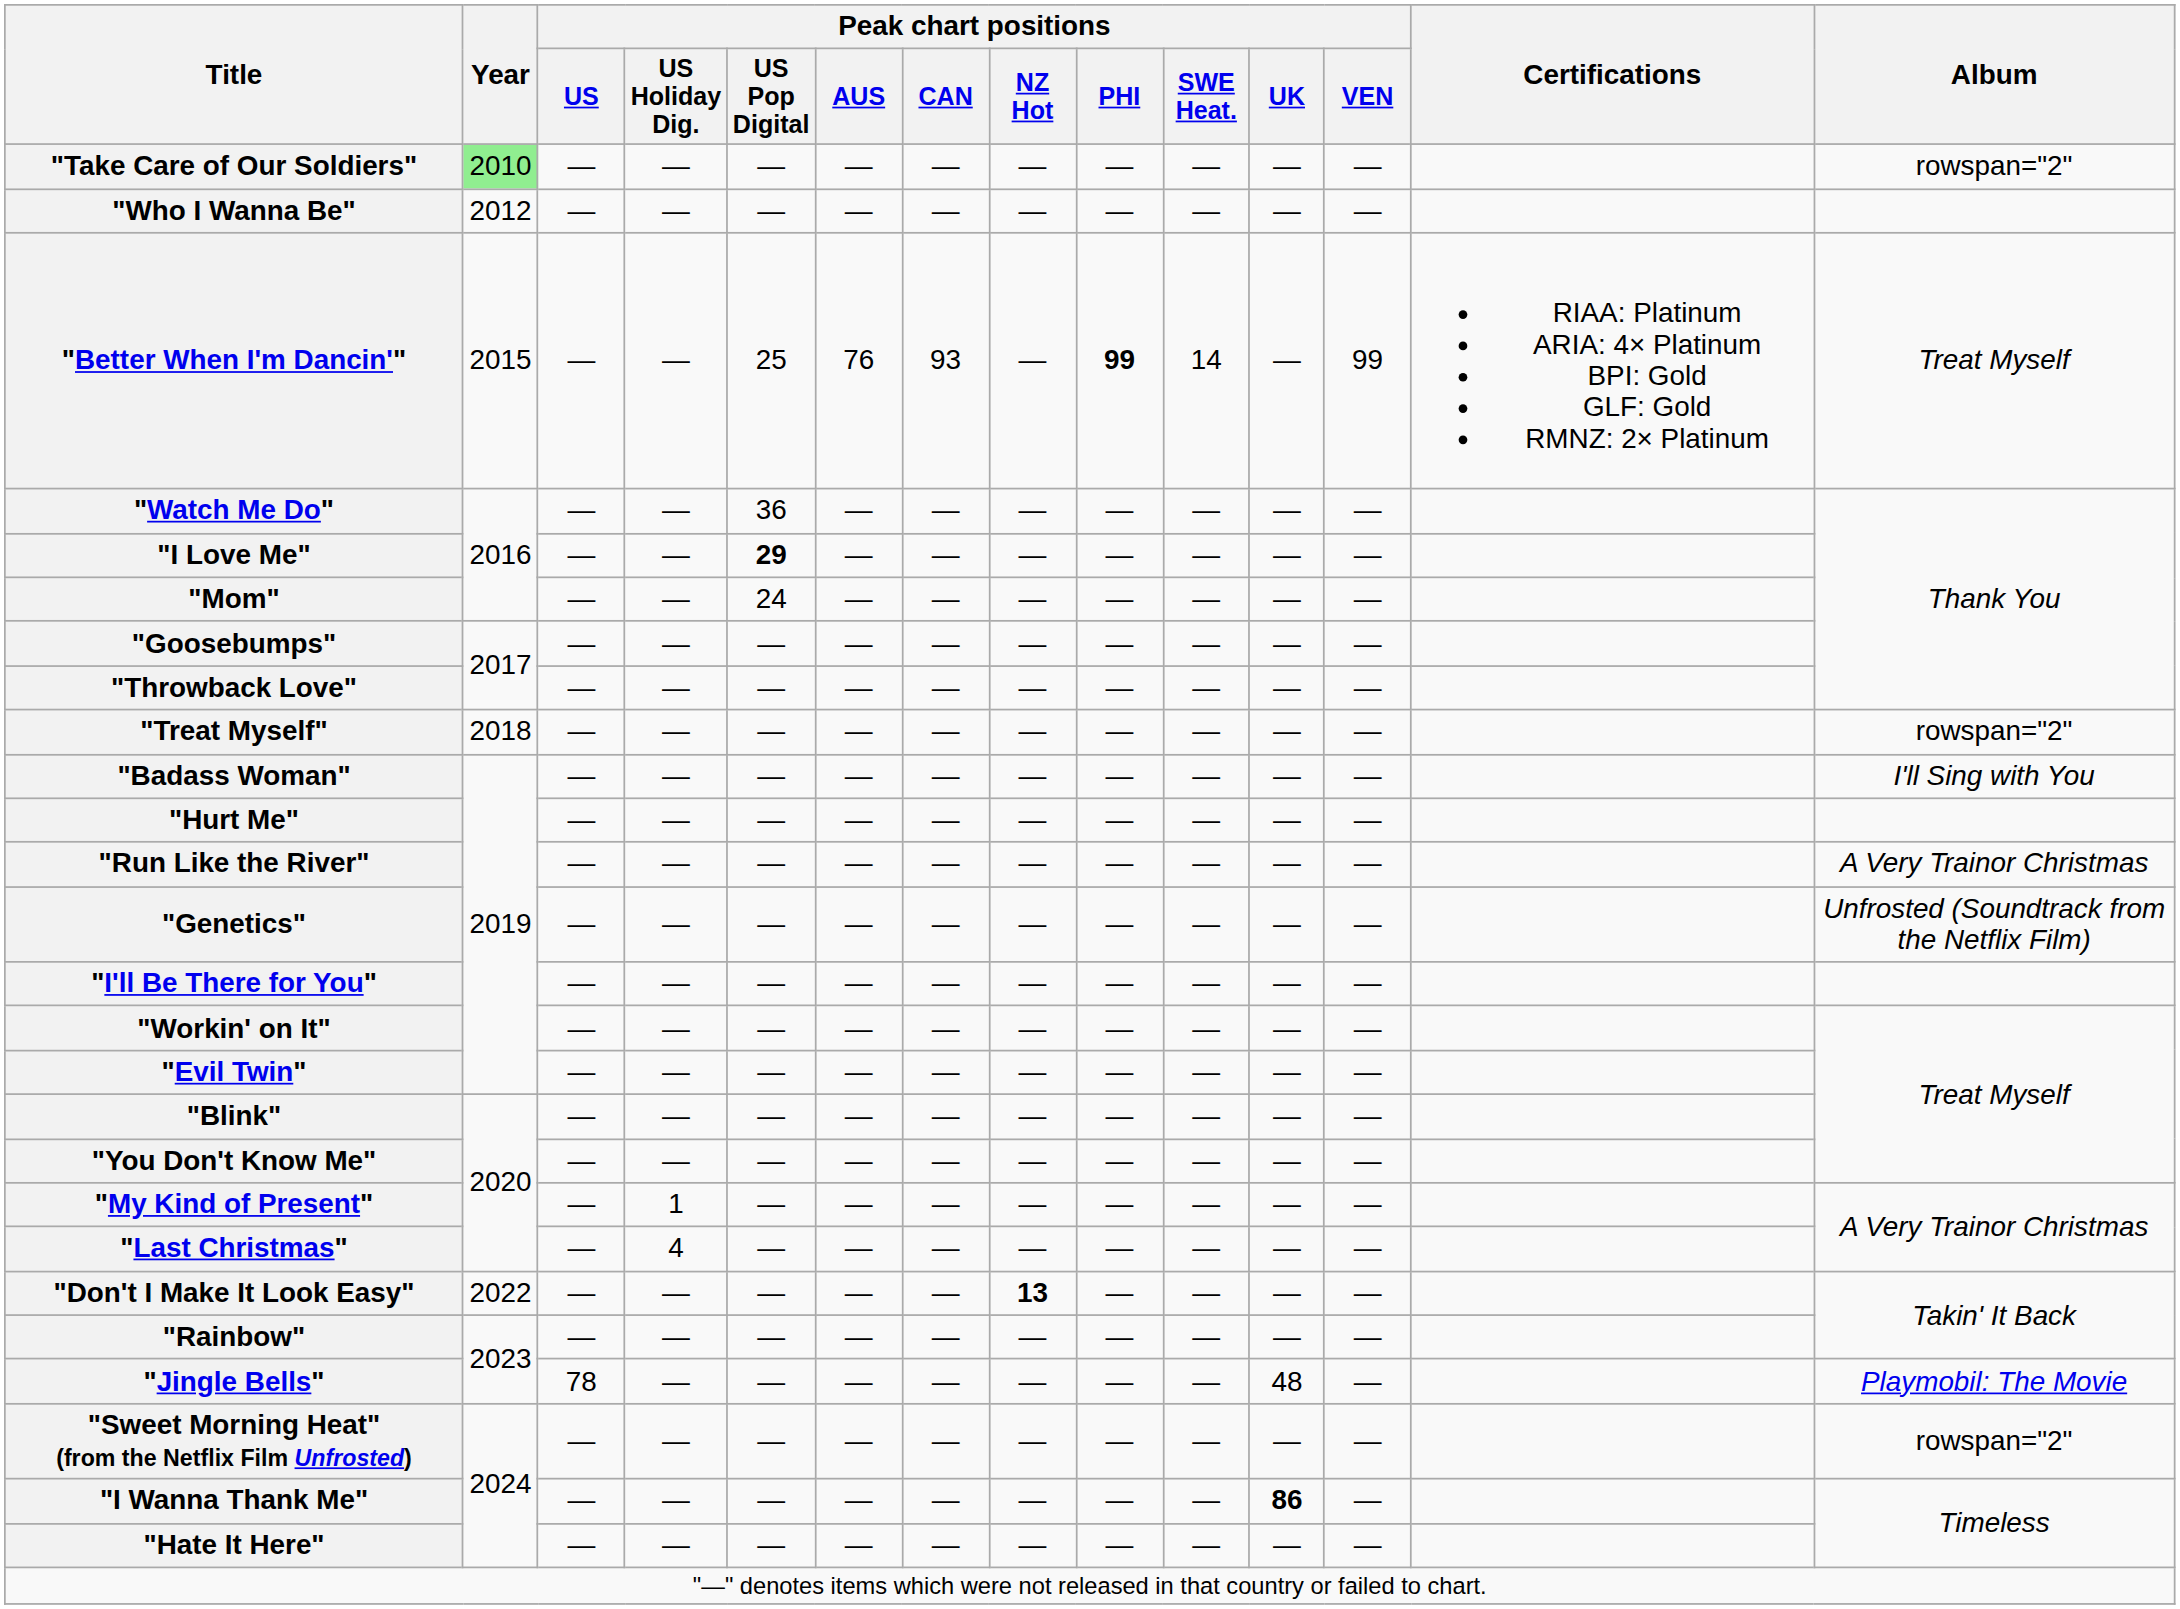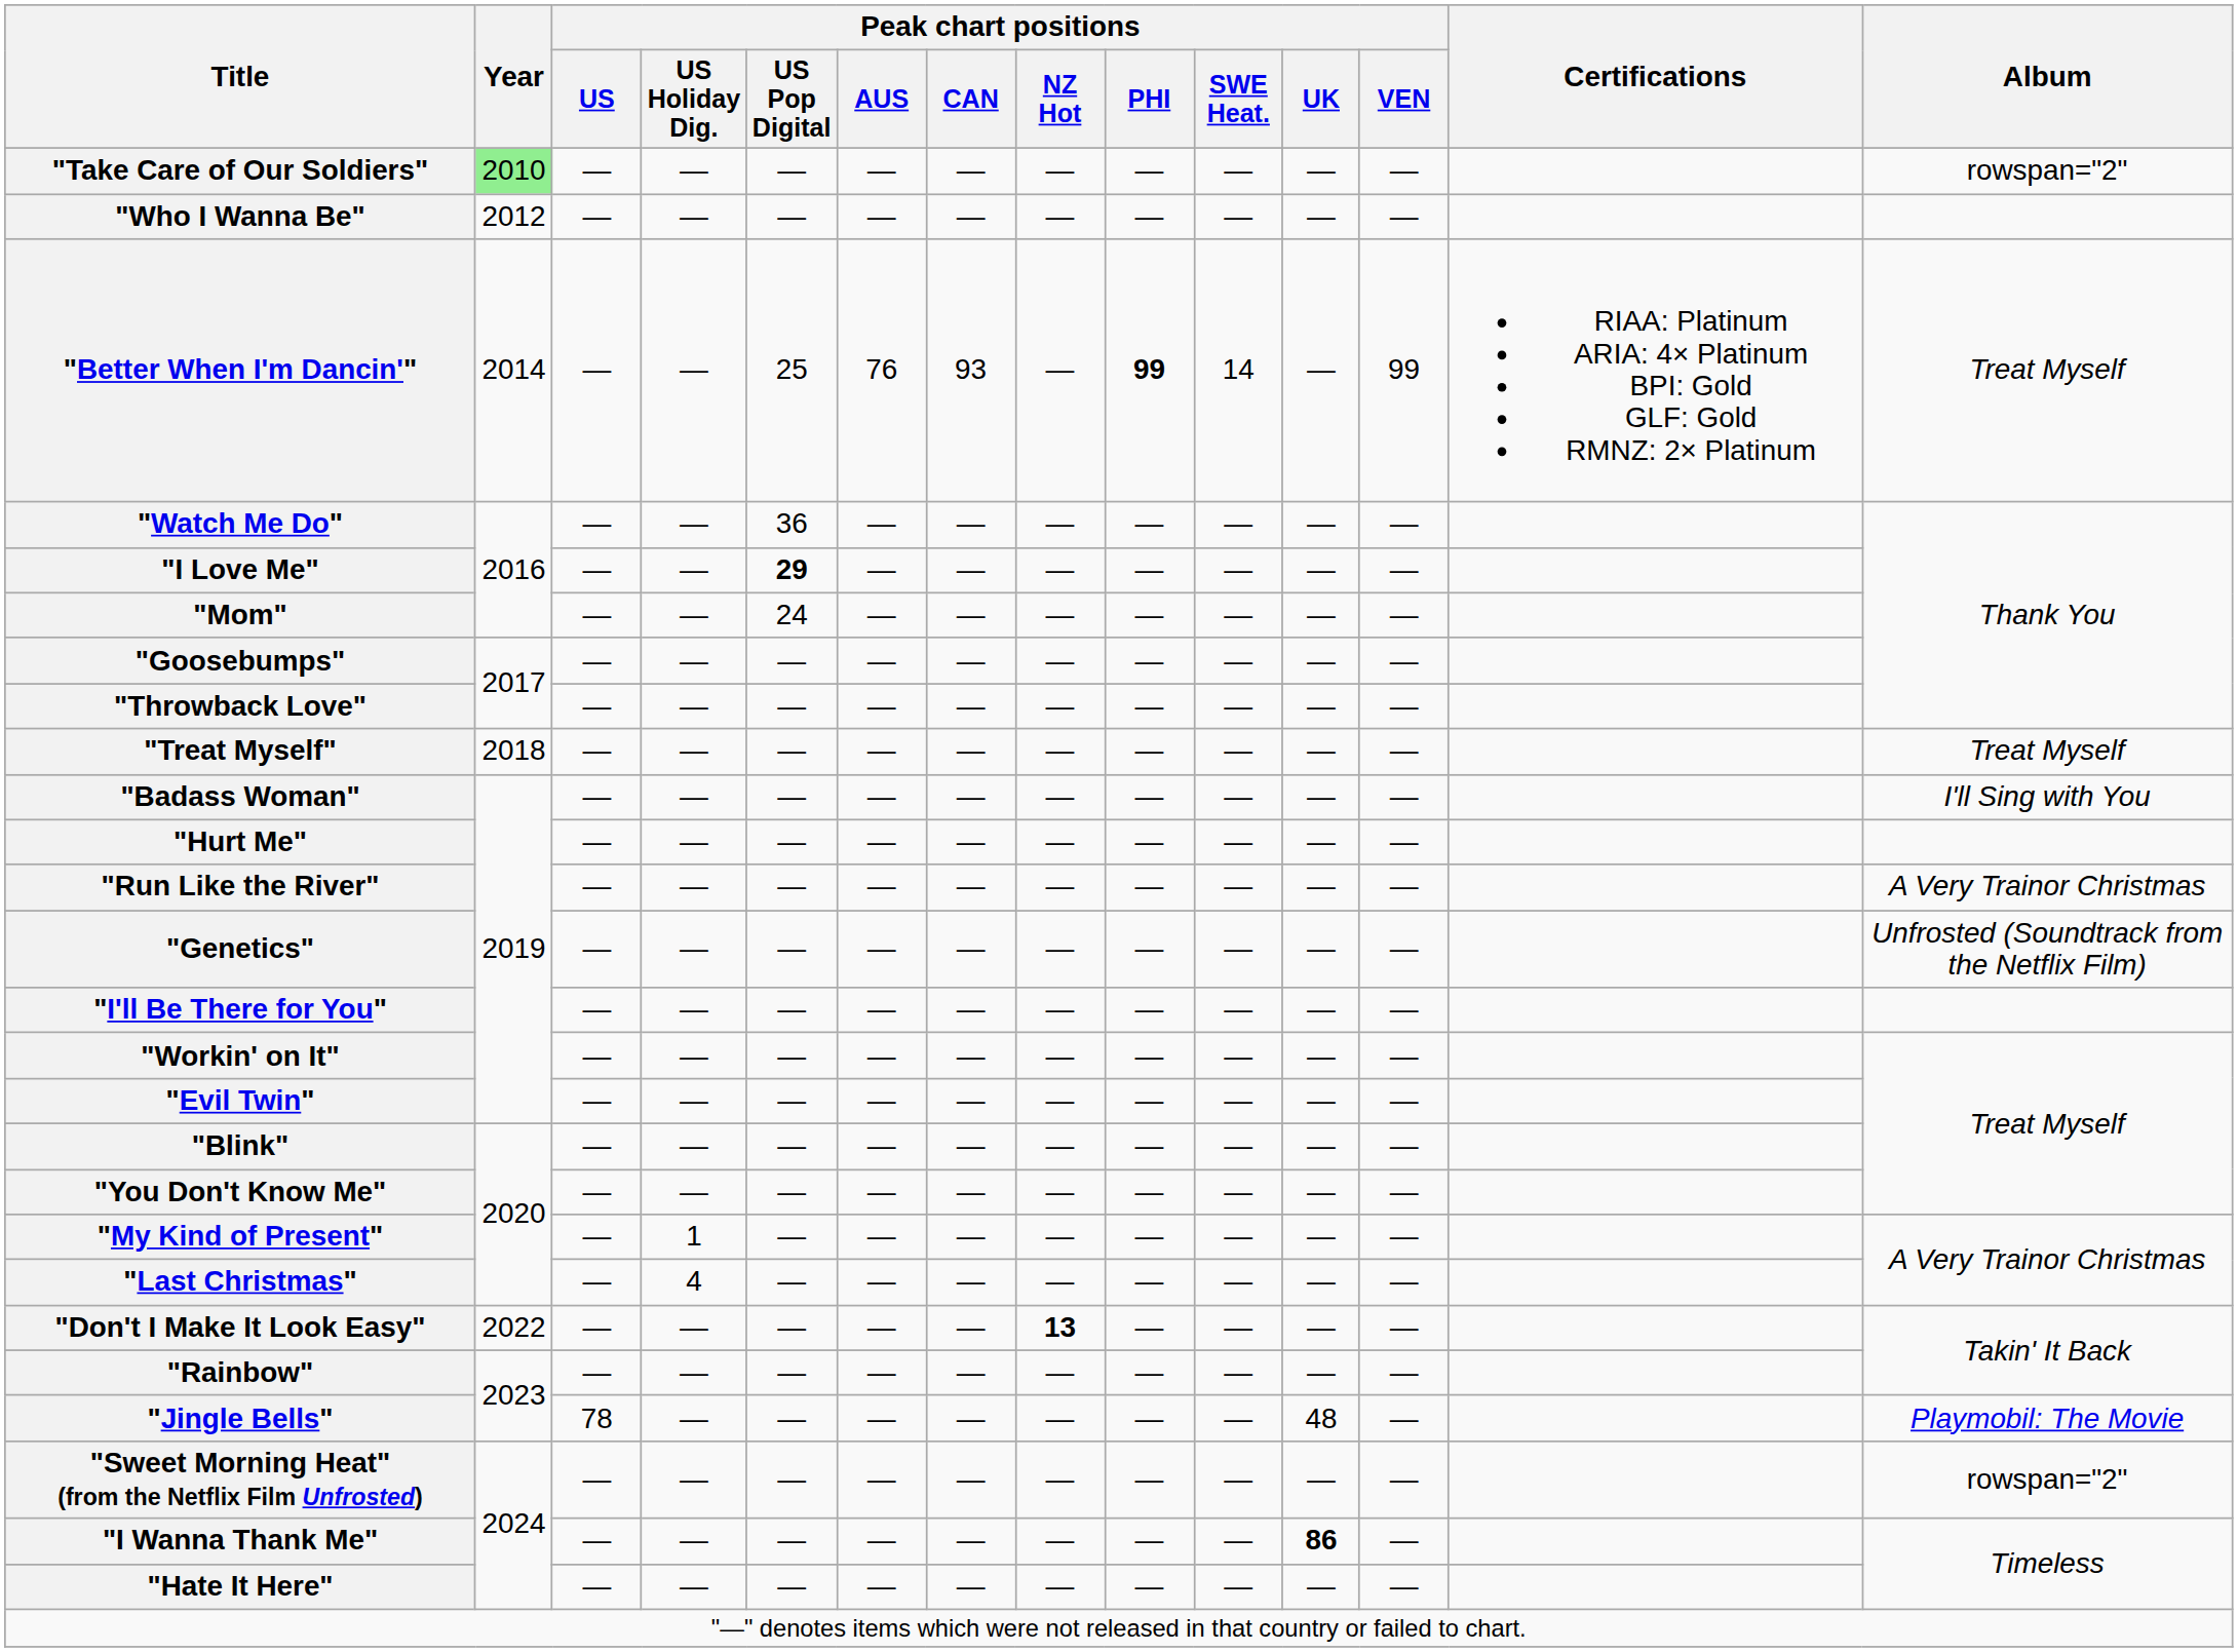"Better When I'm Dancin'" | Year: 2015 -> 2014
"Treat Myself" | Album: rowspan="2" -> Treat Myself
